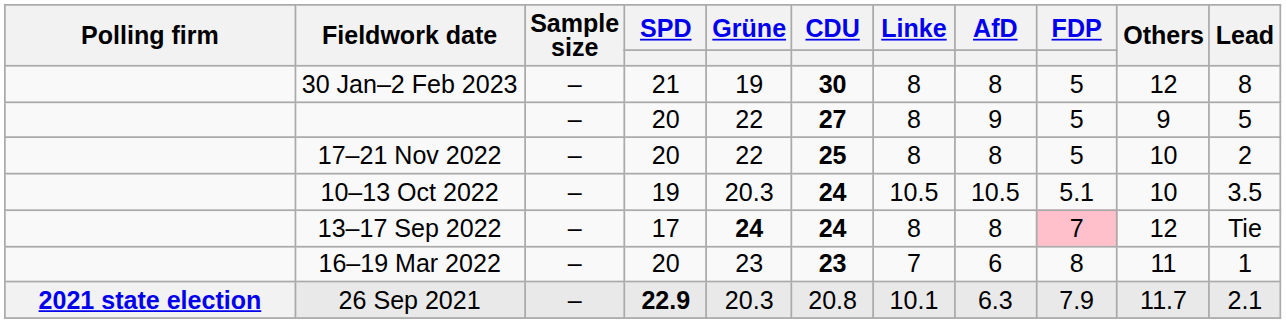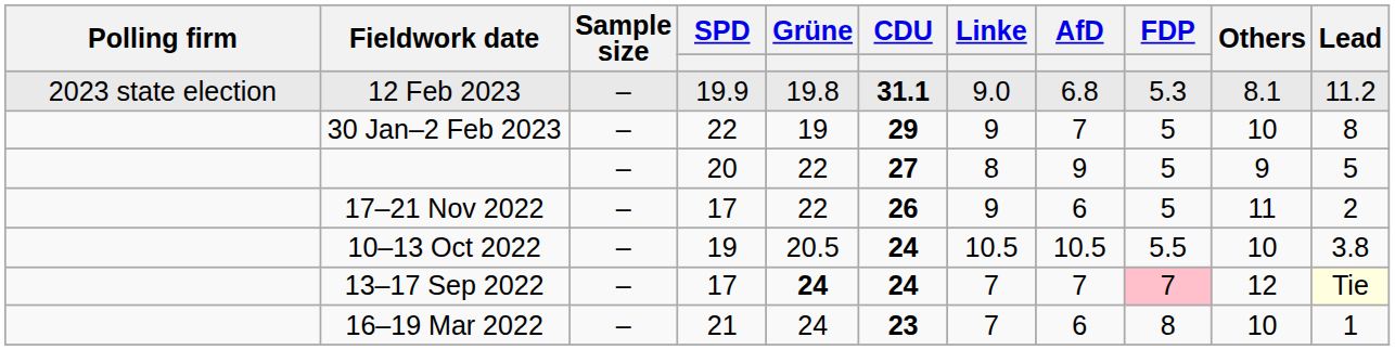+ row: 2023 state election | 12 Feb 2023 | – | 19.9 | 19.8 | 31.1 | 9.0 | 6.8 | 5.3 | 8.1 | 11.2
30 Jan–2 Feb 2023 | SPD: 21 -> 22
30 Jan–2 Feb 2023 | CDU: 30 -> 29
30 Jan–2 Feb 2023 | Linke: 8 -> 9
30 Jan–2 Feb 2023 | AfD: 8 -> 7
30 Jan–2 Feb 2023 | Others: 12 -> 10
17–21 Nov 2022 | SPD: 20 -> 17
17–21 Nov 2022 | CDU: 25 -> 26
17–21 Nov 2022 | Linke: 8 -> 9
17–21 Nov 2022 | AfD: 8 -> 6
17–21 Nov 2022 | Others: 10 -> 11
10–13 Oct 2022 | Grüne: 20.3 -> 20.5
10–13 Oct 2022 | FDP: 5.1 -> 5.5
10–13 Oct 2022 | Lead: 3.5 -> 3.8
13–17 Sep 2022 | Linke: 8 -> 7
13–17 Sep 2022 | AfD: 8 -> 7
13–17 Sep 2022 | Lead: no background -> lightyellow background
16–19 Mar 2022 | SPD: 20 -> 21
16–19 Mar 2022 | Grüne: 23 -> 24
16–19 Mar 2022 | Others: 11 -> 10
- row: 2021 state election | 26 Sep 2021 | – | 22.9 | 20.3 | 20.8 | 10.1 | 6.3 | 7.9 | 11.7 | 2.1
